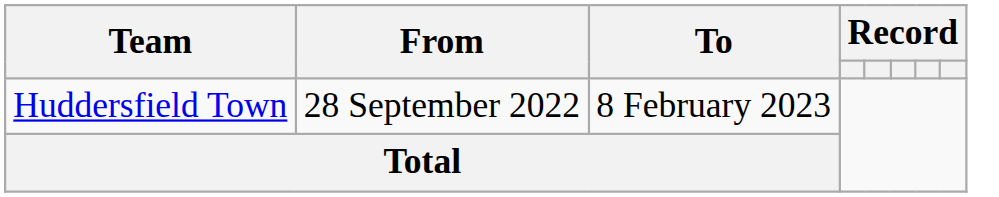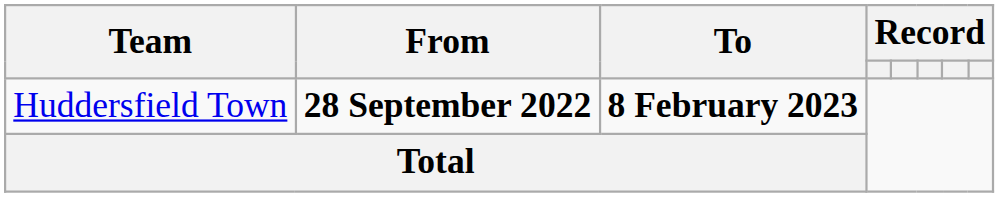Huddersfield Town | From: normal -> bold
Huddersfield Town | To: normal -> bold
